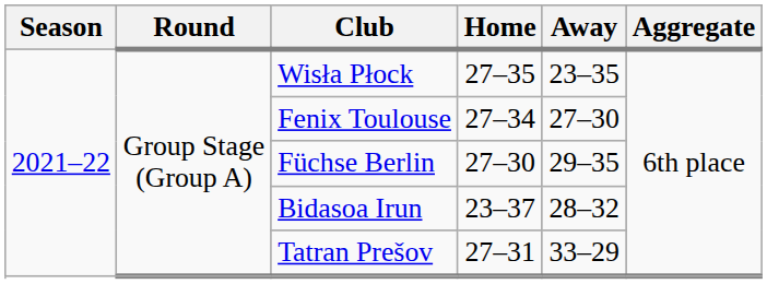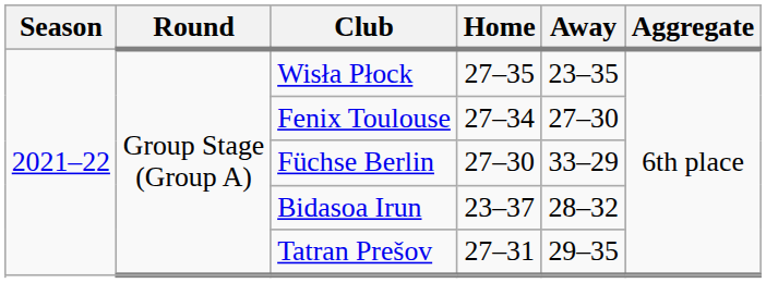Füchse Berlin | Away: 29–35 -> 33–29
Tatran Prešov | Away: 33–29 -> 29–35
